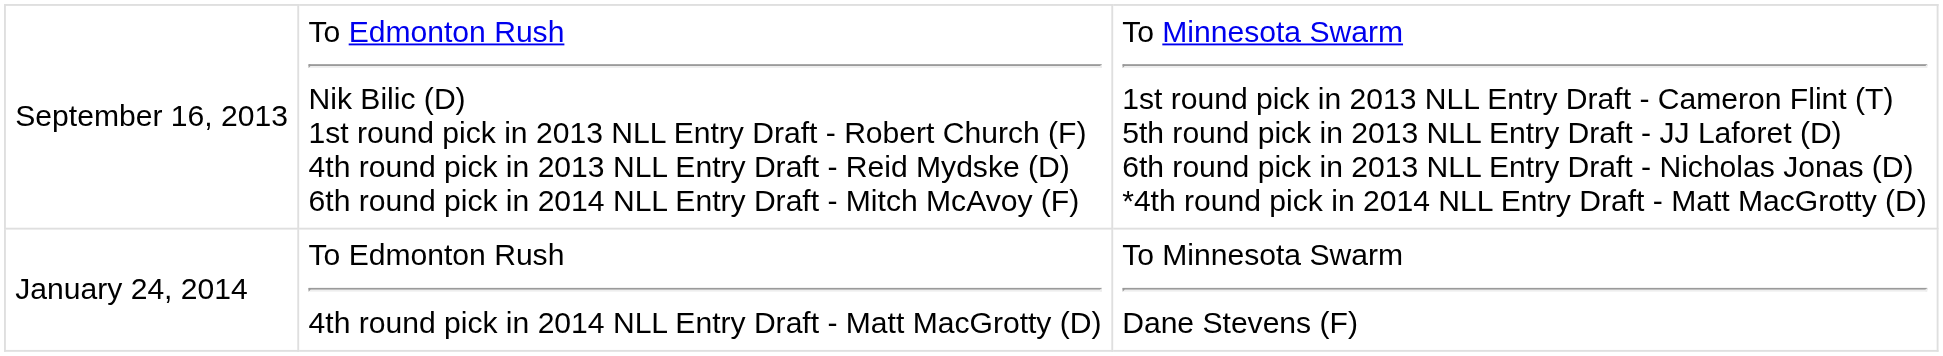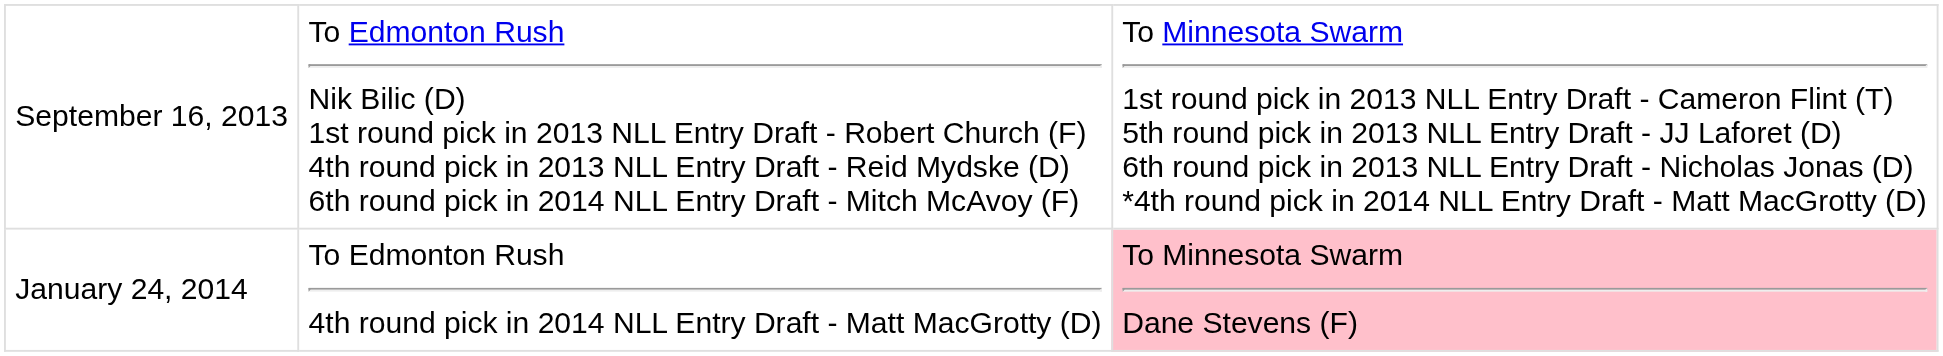January 24, 2014 | column 3: no background -> pink background
